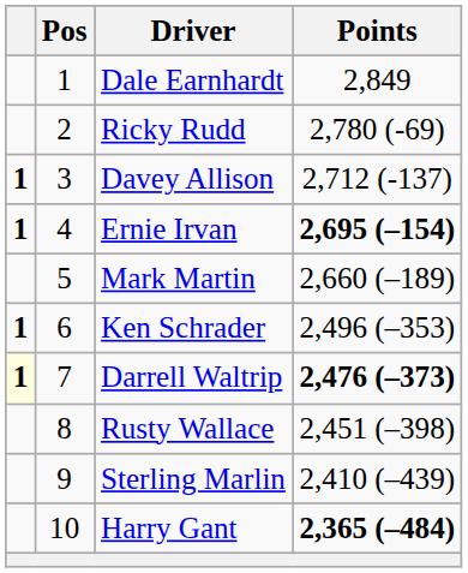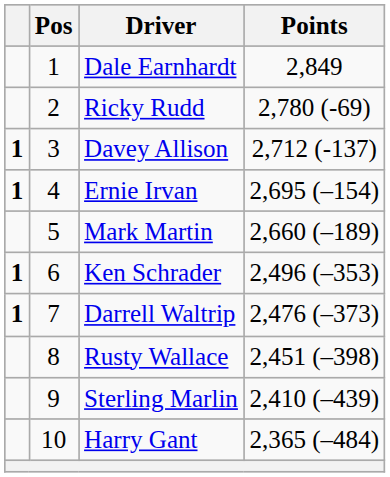Ernie Irvan | Points: bold -> normal
Darrell Waltrip | column 1: lightyellow background -> no background
Darrell Waltrip | Points: bold -> normal
Harry Gant | Points: bold -> normal
